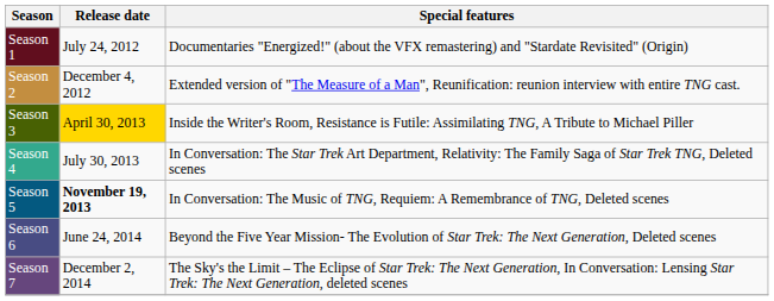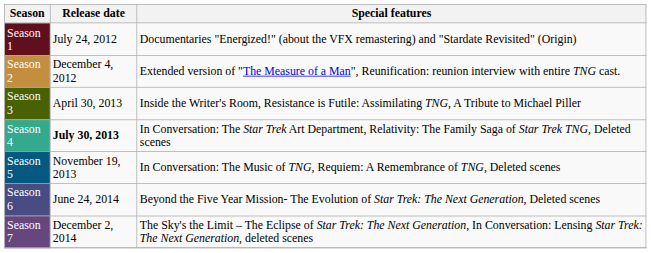Season 3 | Release date: gold background -> no background
Season 4 | Release date: normal -> bold
Season 5 | Release date: bold -> normal
